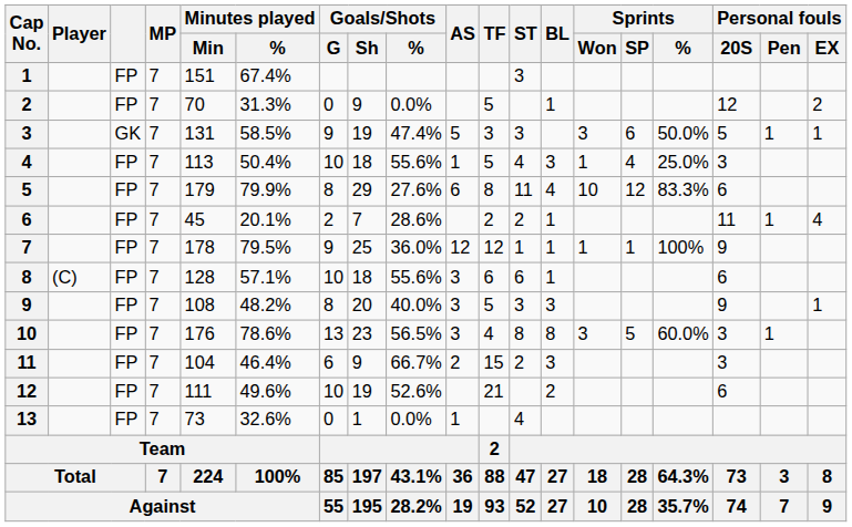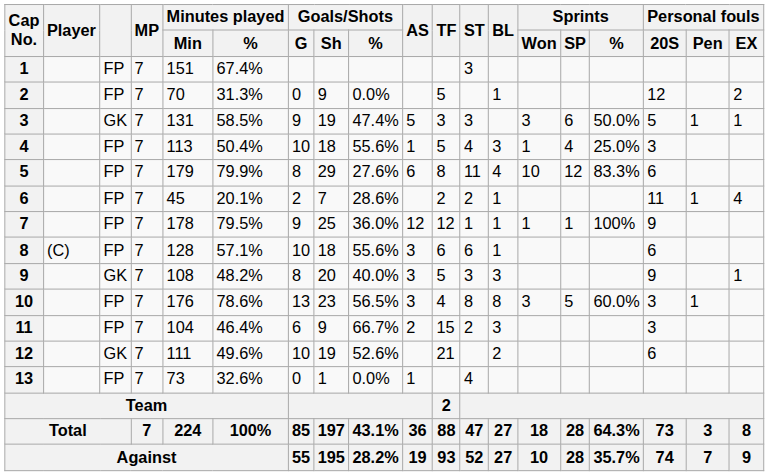row 11 | column 3: FP -> GK
row 14 | column 3: FP -> GK
